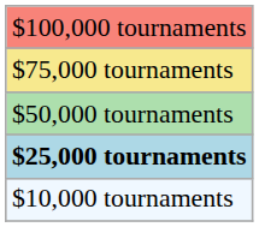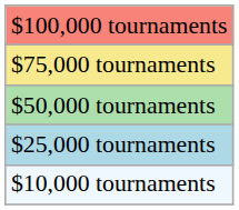row 4 | column 1: bold -> normal
